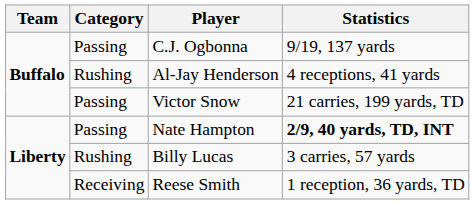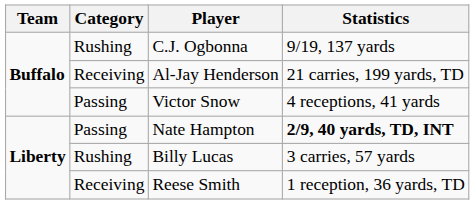C.J. Ogbonna | Category: Passing -> Rushing
Al-Jay Henderson | Category: Rushing -> Receiving
Al-Jay Henderson | Statistics: 4 receptions, 41 yards -> 21 carries, 199 yards, TD
Victor Snow | Statistics: 21 carries, 199 yards, TD -> 4 receptions, 41 yards
